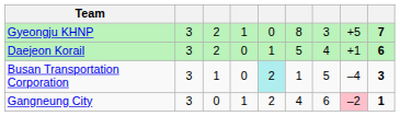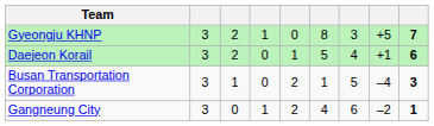Busan Transportation Corporation | column 5: paleturquoise background -> no background
Gangneung City | column 8: pink background -> no background
